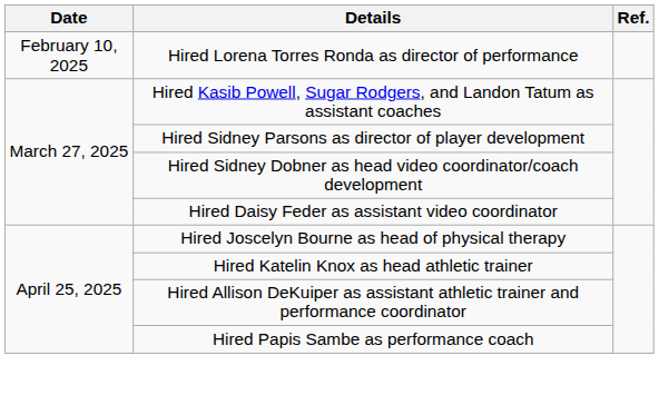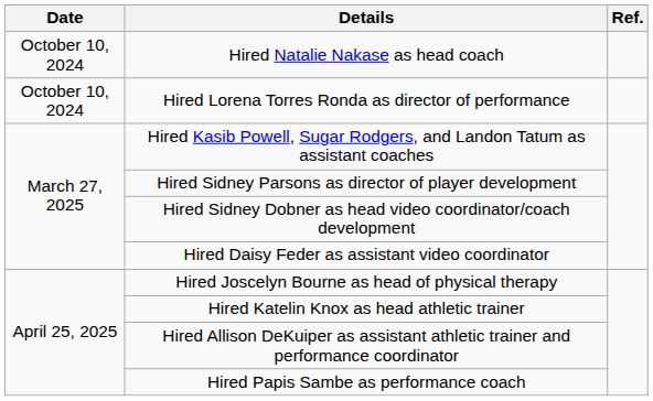+ row: October 10, 2024 | Hired Natalie Nakase as head coach
Hired Lorena Torres Ronda as director of performance | Date: February 10, 2025 -> October 10, 2024
